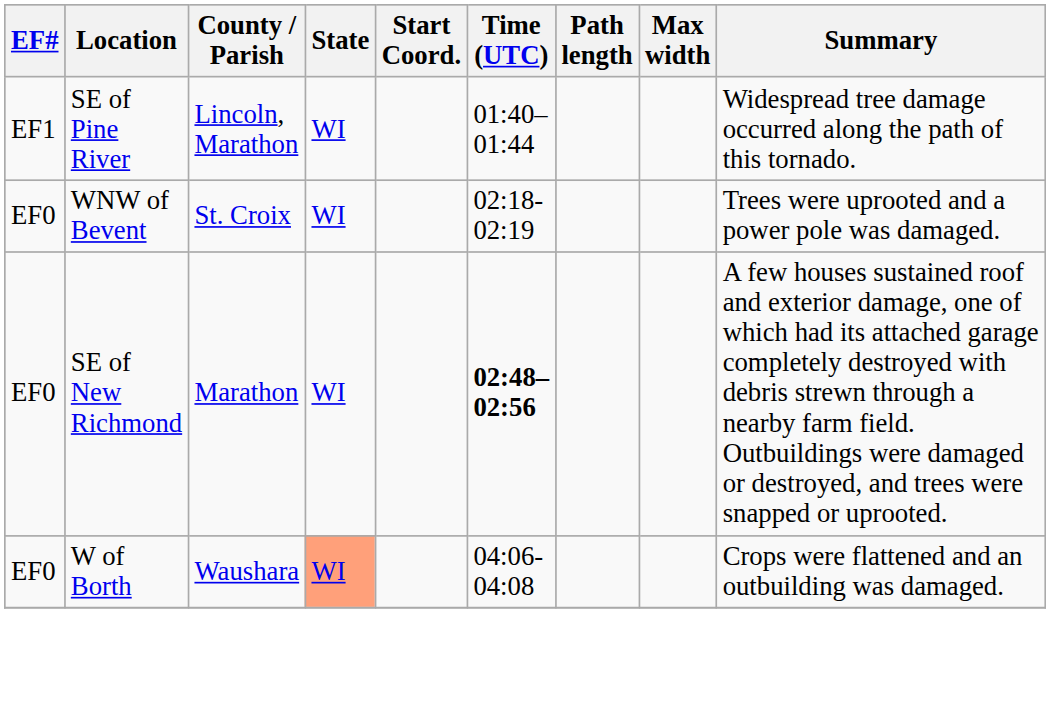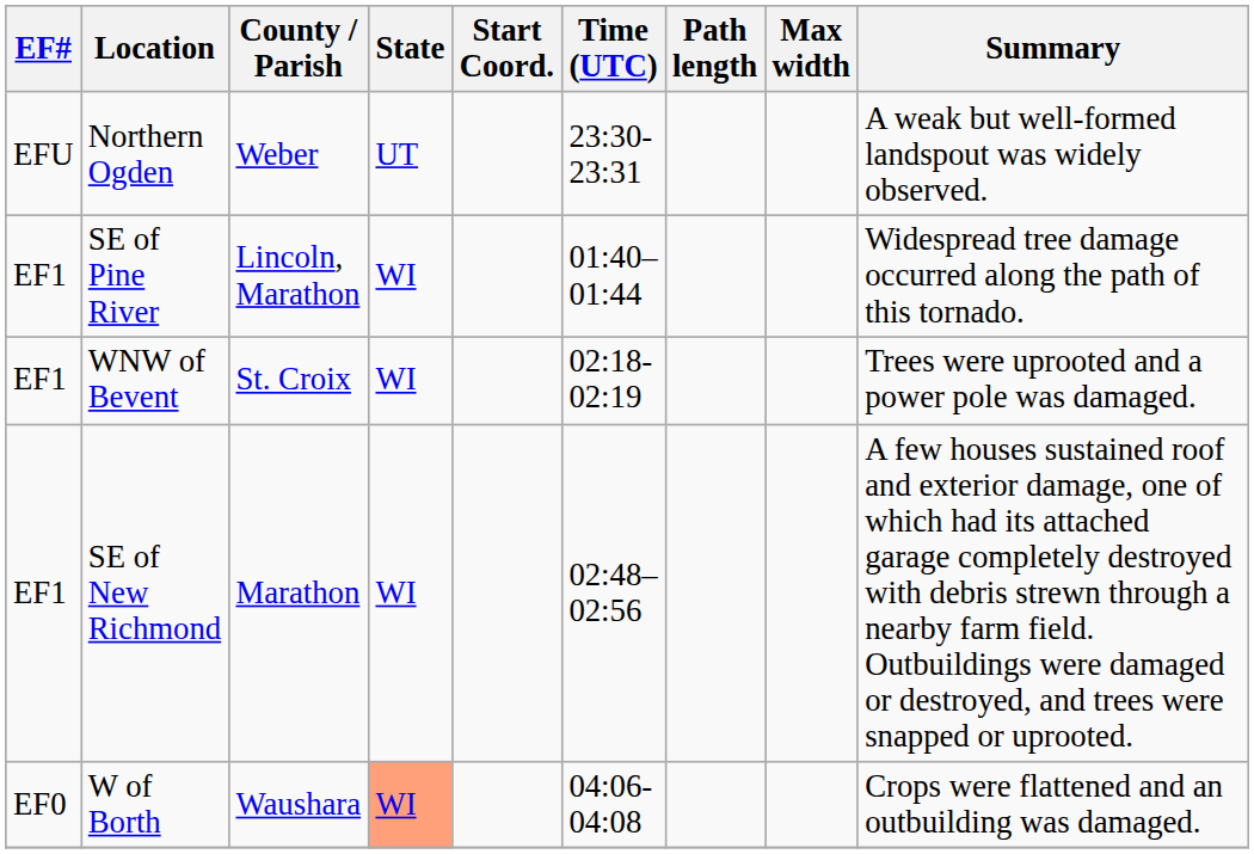+ row: EFU | Northern Ogden | Weber | UT | 23:30-23:31 | A weak but well-formed landspout was widely observed.
WNW of Bevent | EF#: EF0 -> EF1
SE of New Richmond | EF#: EF0 -> EF1
SE of New Richmond | Time (UTC): bold -> normal
